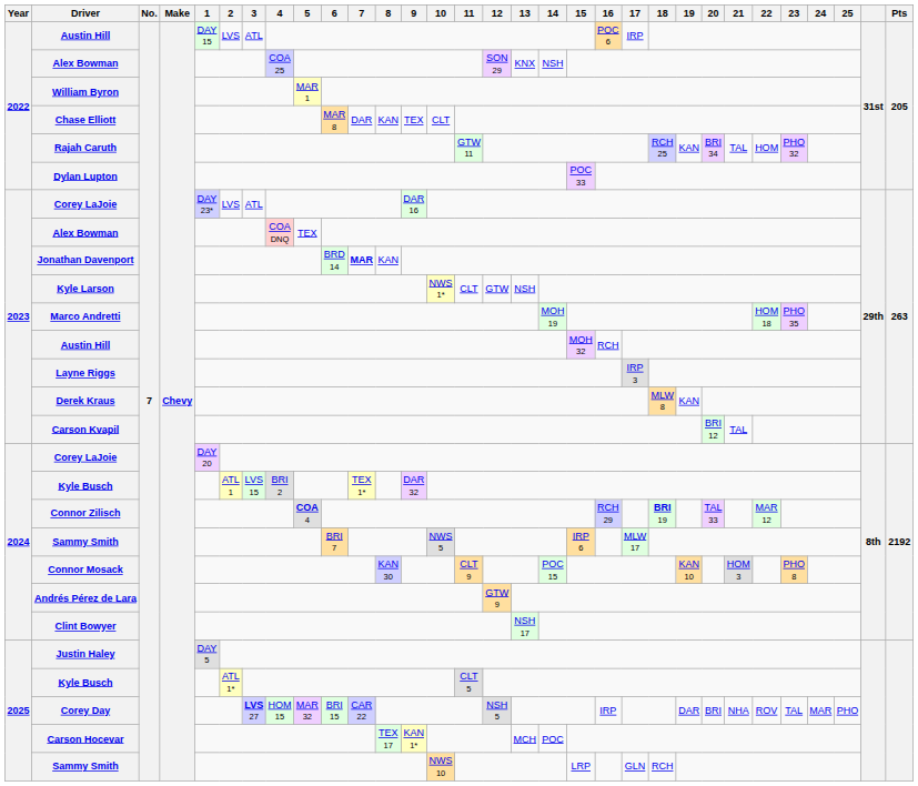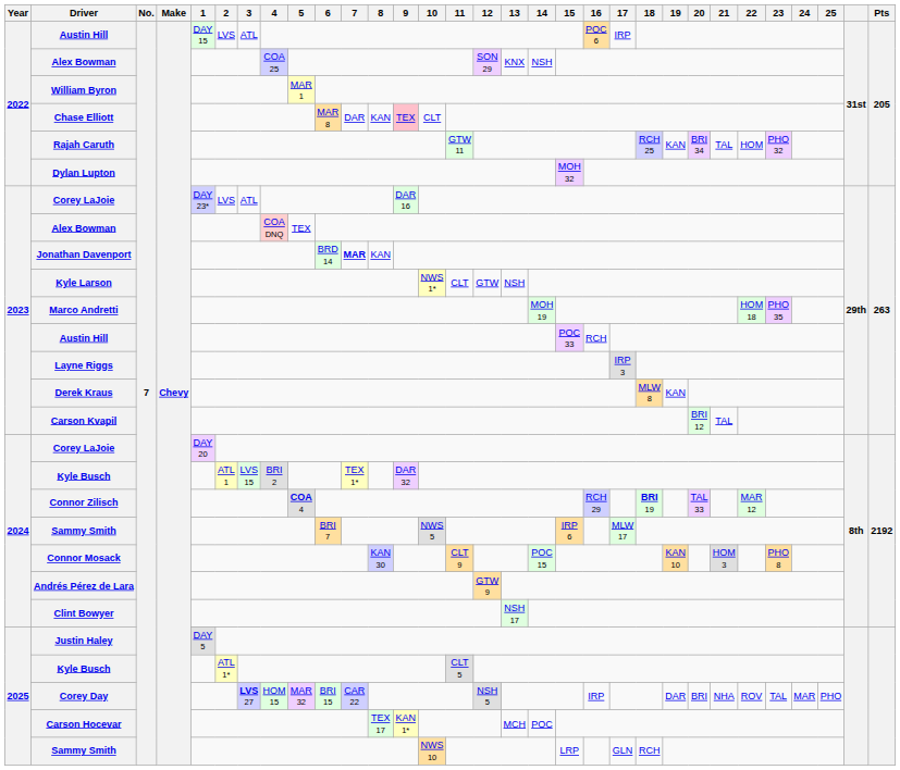Chase Elliott | 9: no background -> pink background
Dylan Lupton | 15: POC 33 -> MOH 32
2023 / Austin Hill | 15: MOH 32 -> POC 33
